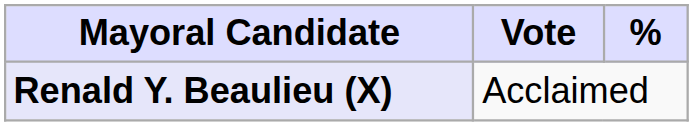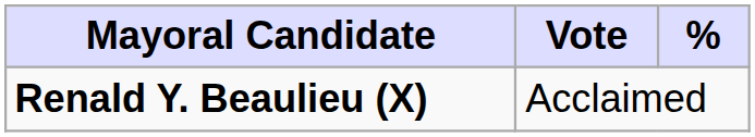Renald Y. Beaulieu (X) | Mayoral Candidate: lavender background -> no background
